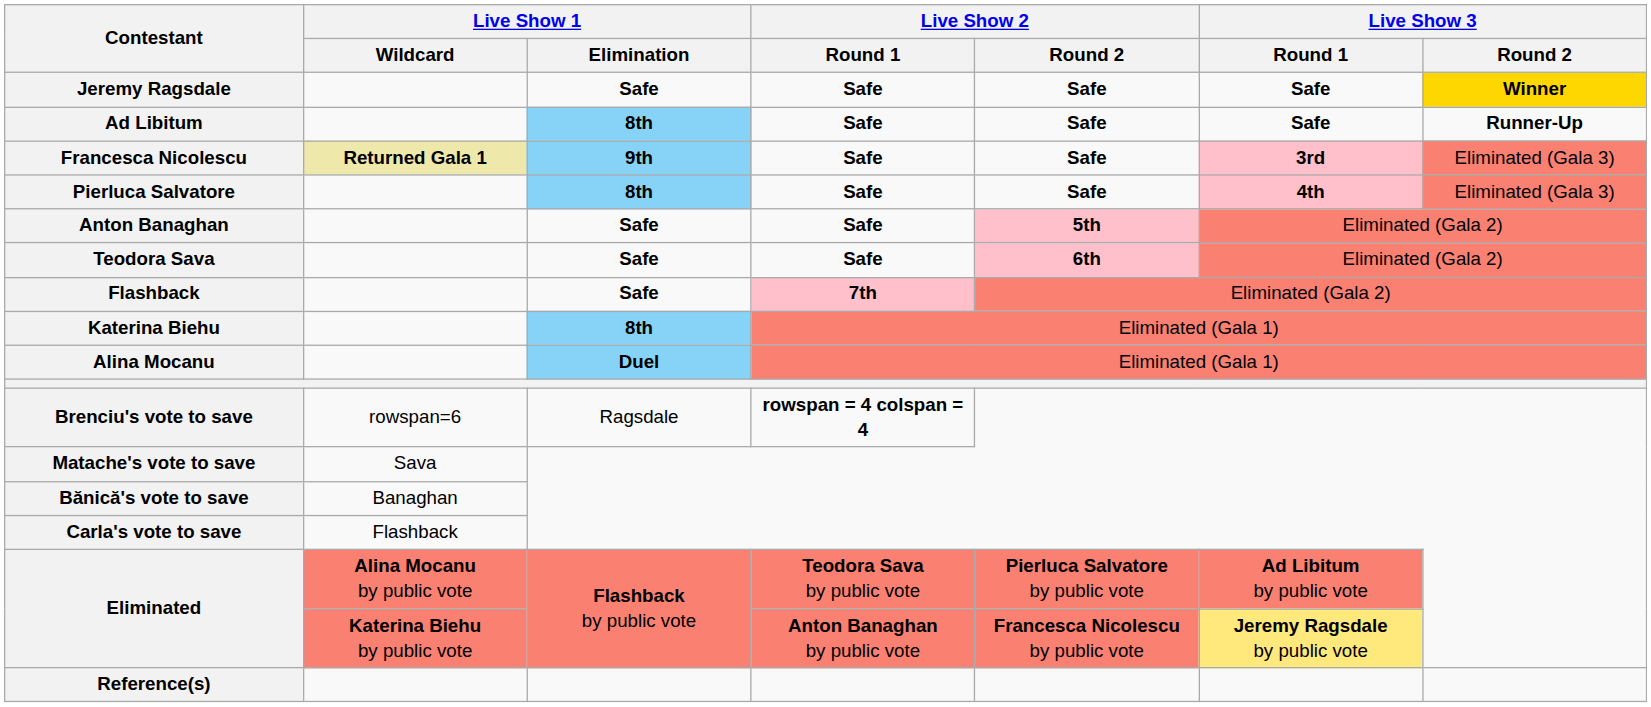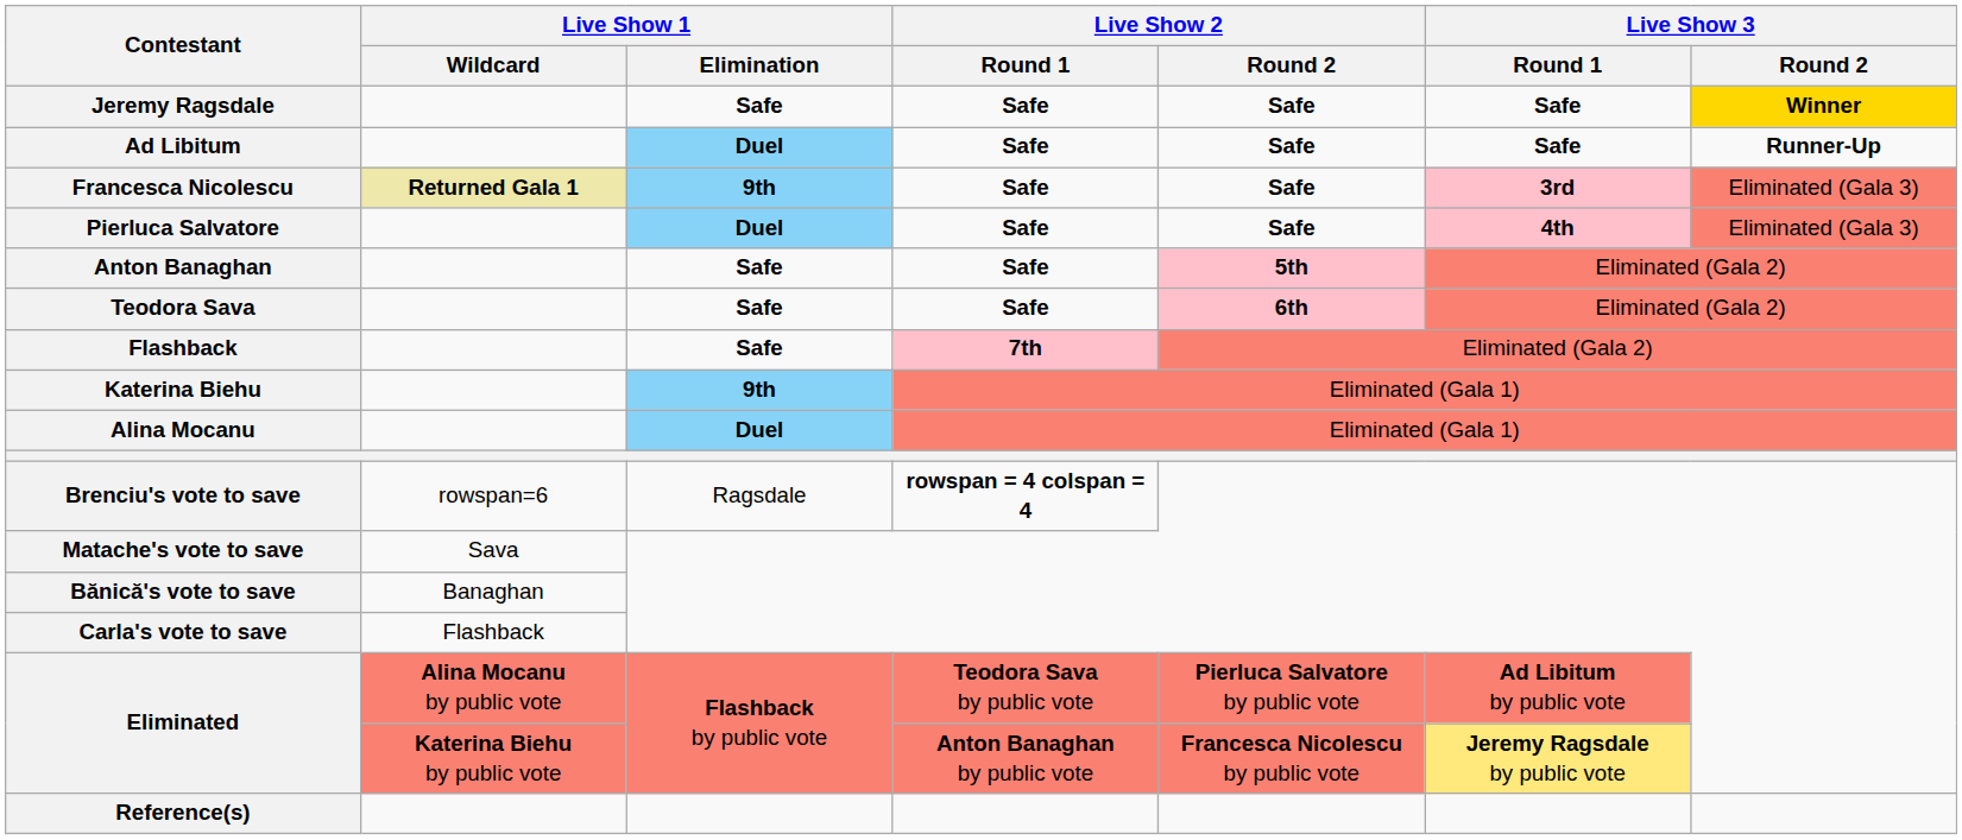Ad Libitum | Live Show 1 / Elimination: 8th -> Duel
Pierluca Salvatore | Live Show 1 / Elimination: 8th -> Duel
Katerina Biehu | Live Show 1 / Elimination: 8th -> 9th
